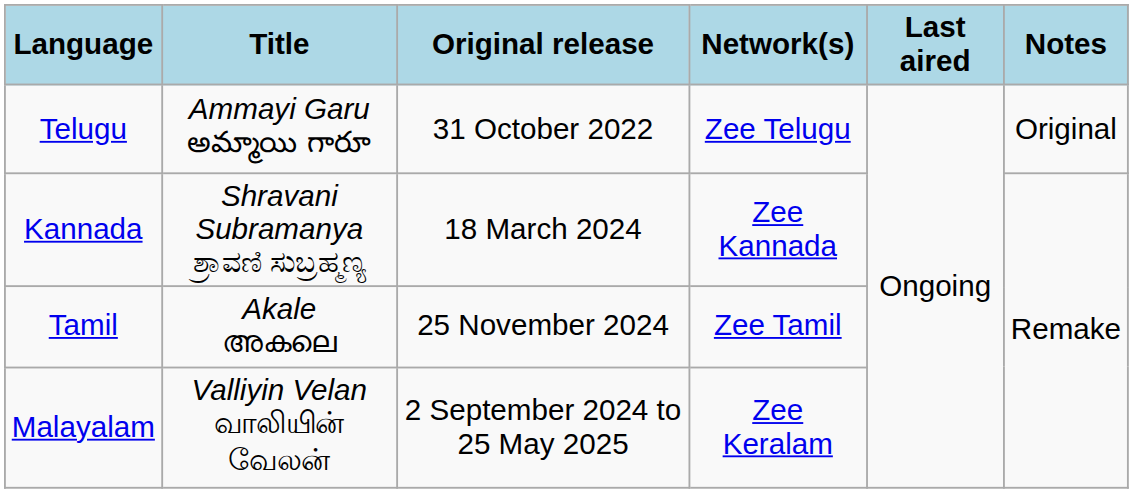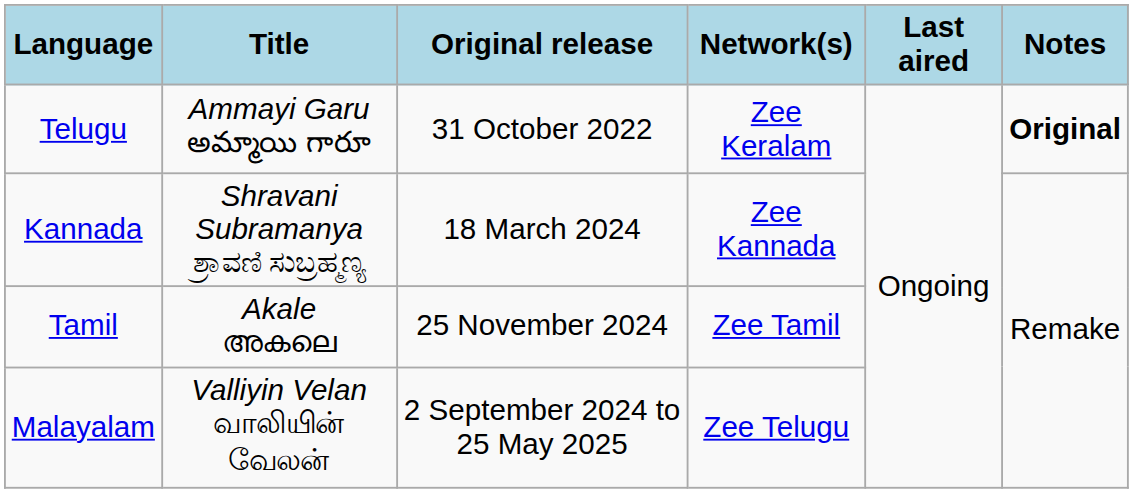Telugu | Network(s): Zee Telugu -> Zee Keralam
Telugu | Notes: normal -> bold
Malayalam | Network(s): Zee Keralam -> Zee Telugu
